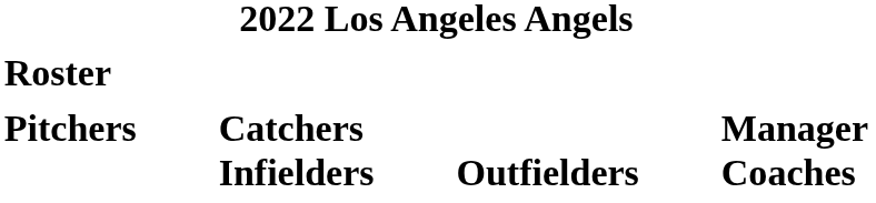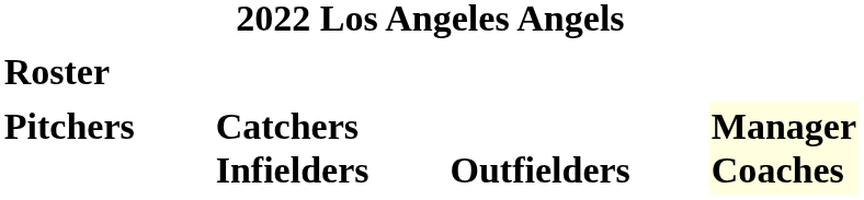Pitchers | column 4: no background -> lightyellow background
